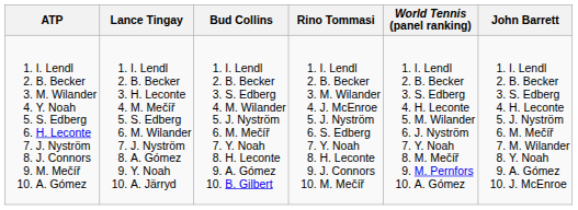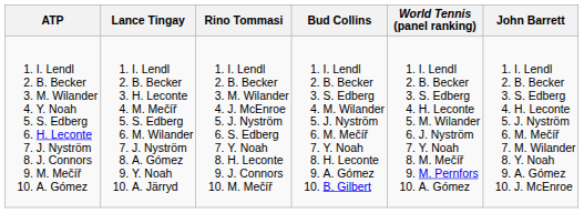columns swapped: Bud Collins <-> Rino Tommasi
